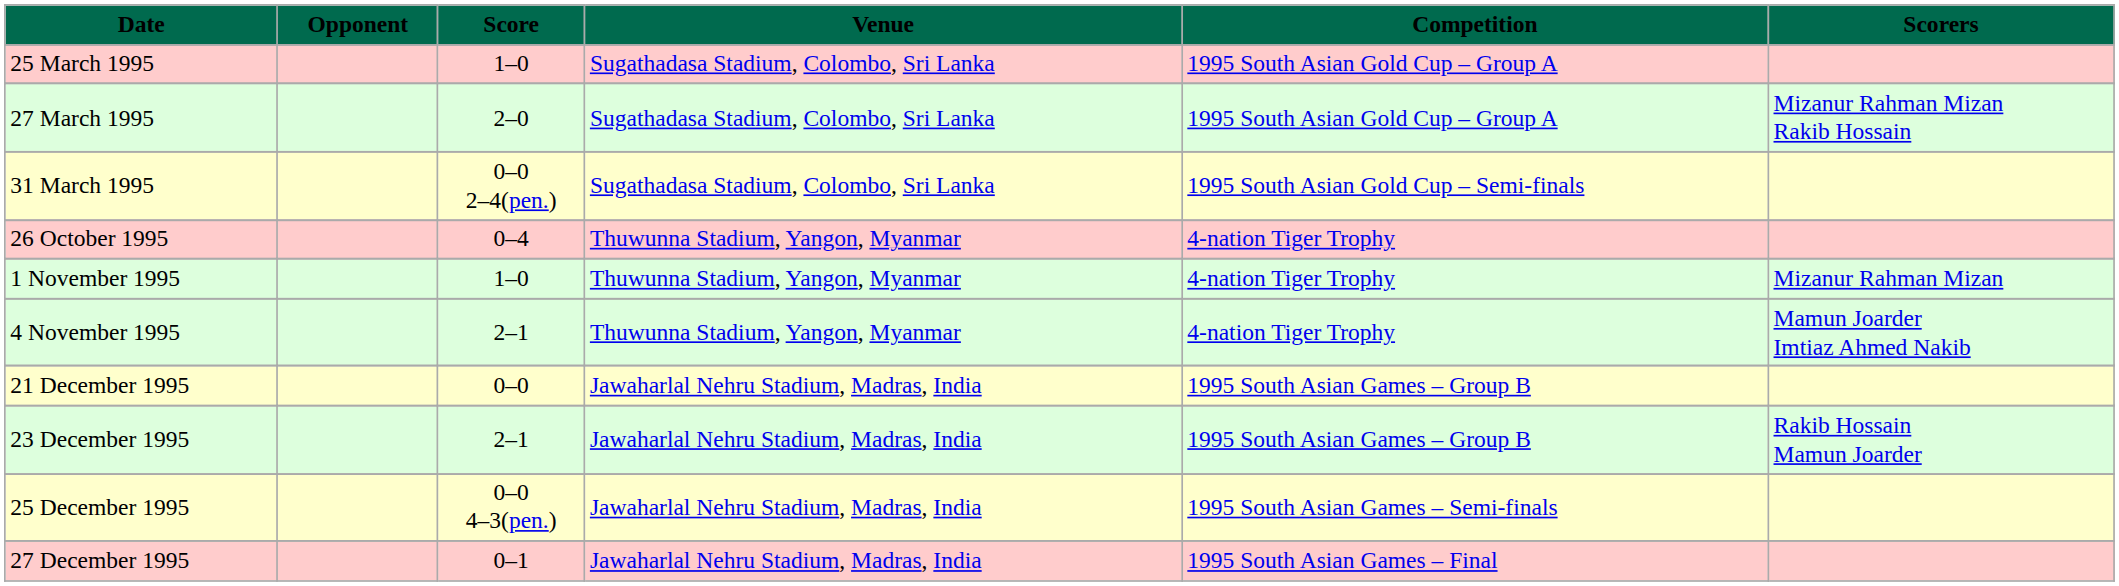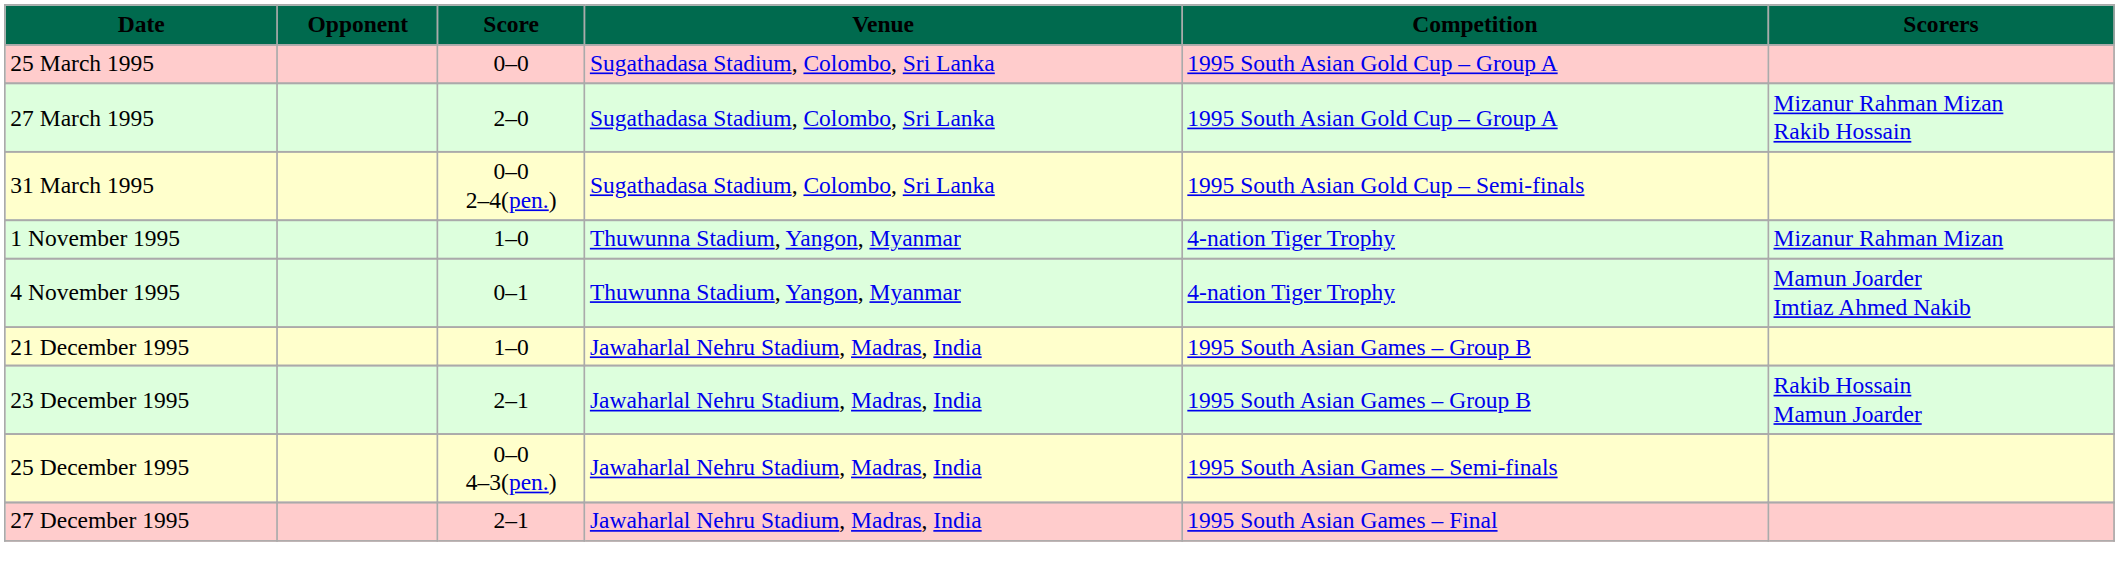25 March 1995 | Score: 1–0 -> 0–0
- row: 26 October 1995 | 0–4 | Thuwunna Stadium, Yangon, Myanmar | 4-nation Tiger Trophy
4 November 1995 | Score: 2–1 -> 0–1
21 December 1995 | Score: 0–0 -> 1–0
27 December 1995 | Score: 0–1 -> 2–1
